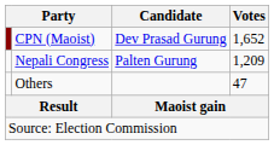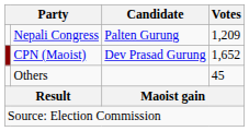rows swapped: CPN (Maoist) <-> Nepali Congress
Others | Votes: 47 -> 45
